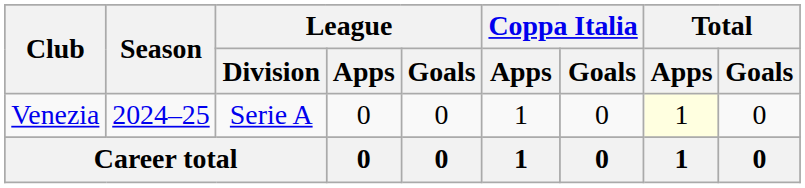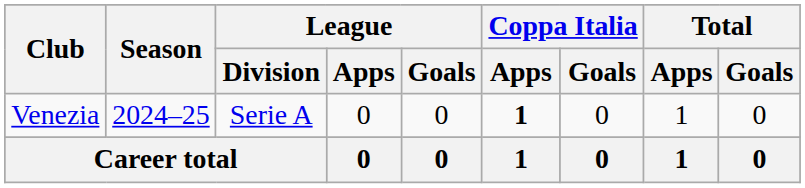Venezia | Coppa Italia / Apps: normal -> bold
Venezia | Total / Apps: lightyellow background -> no background
